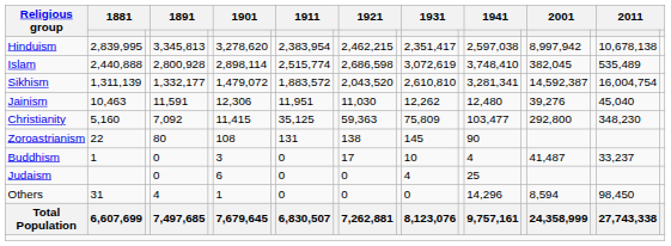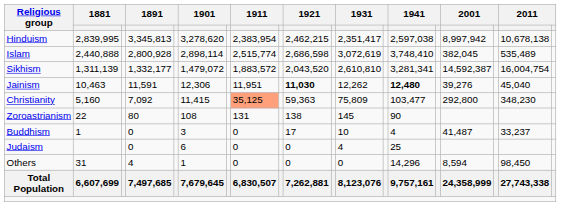Jainism | column 10: normal -> bold
Jainism | column 14: normal -> bold
Christianity | column 8: no background -> lightsalmon background
